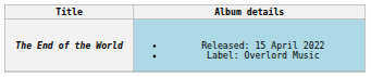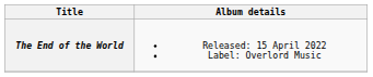The End of the World | Album details: lightblue background -> no background
